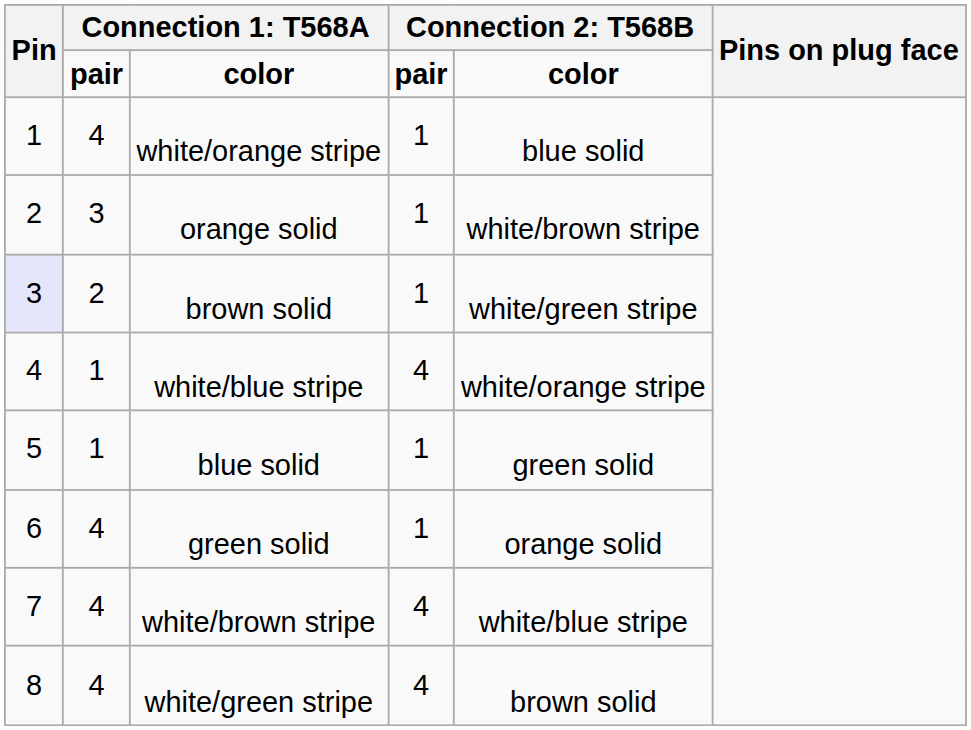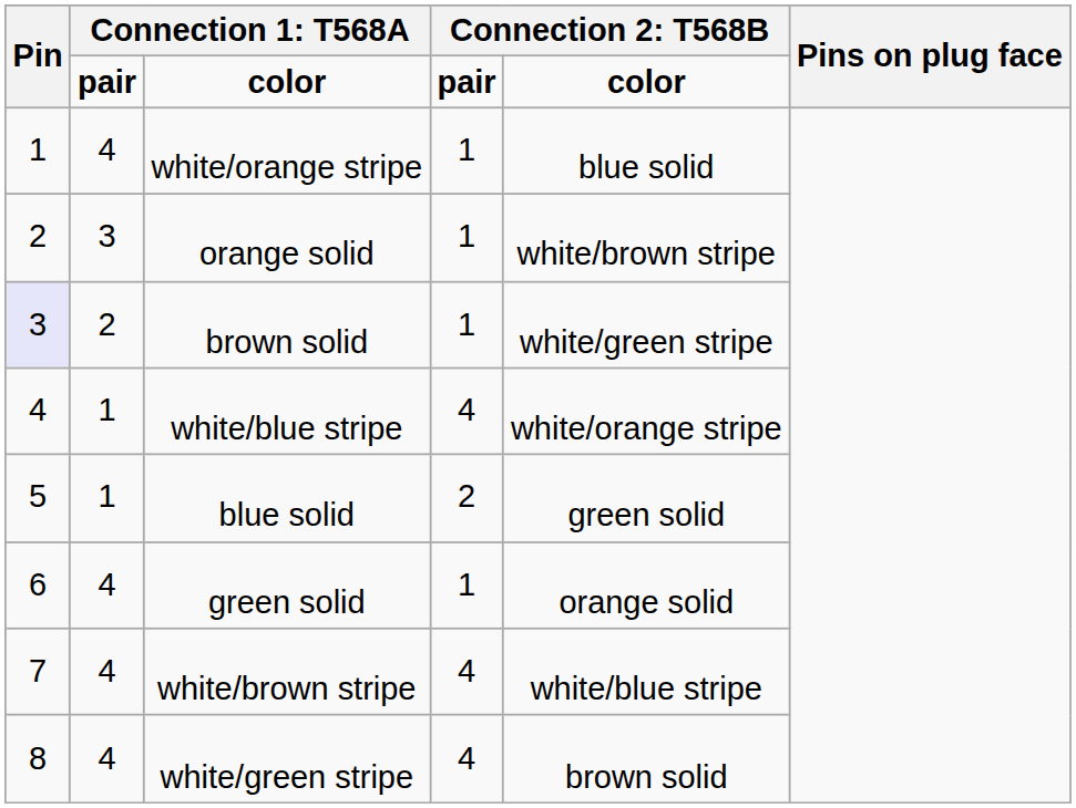row 7 | column 4: 1 -> 2
